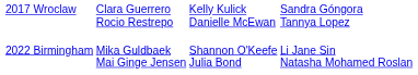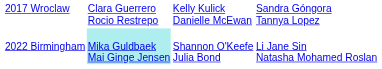2022 Birmingham | column 2: no background -> paleturquoise background
